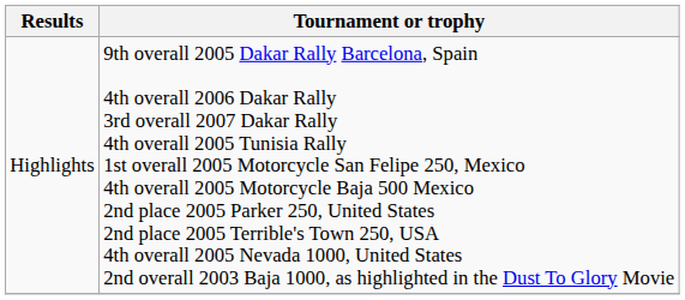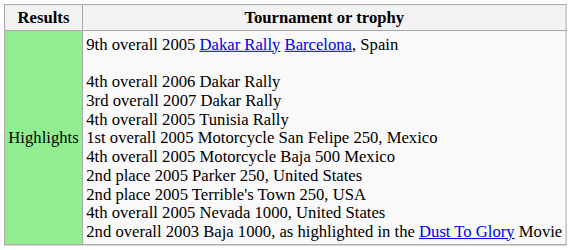row 2 | Results: no background -> lightgreen background
